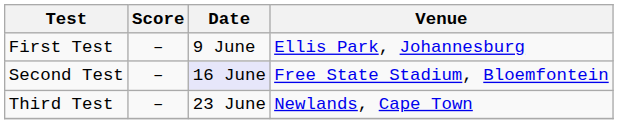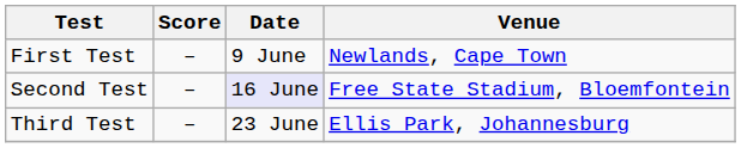First Test | Venue: Ellis Park, Johannesburg -> Newlands, Cape Town
Third Test | Venue: Newlands, Cape Town -> Ellis Park, Johannesburg
